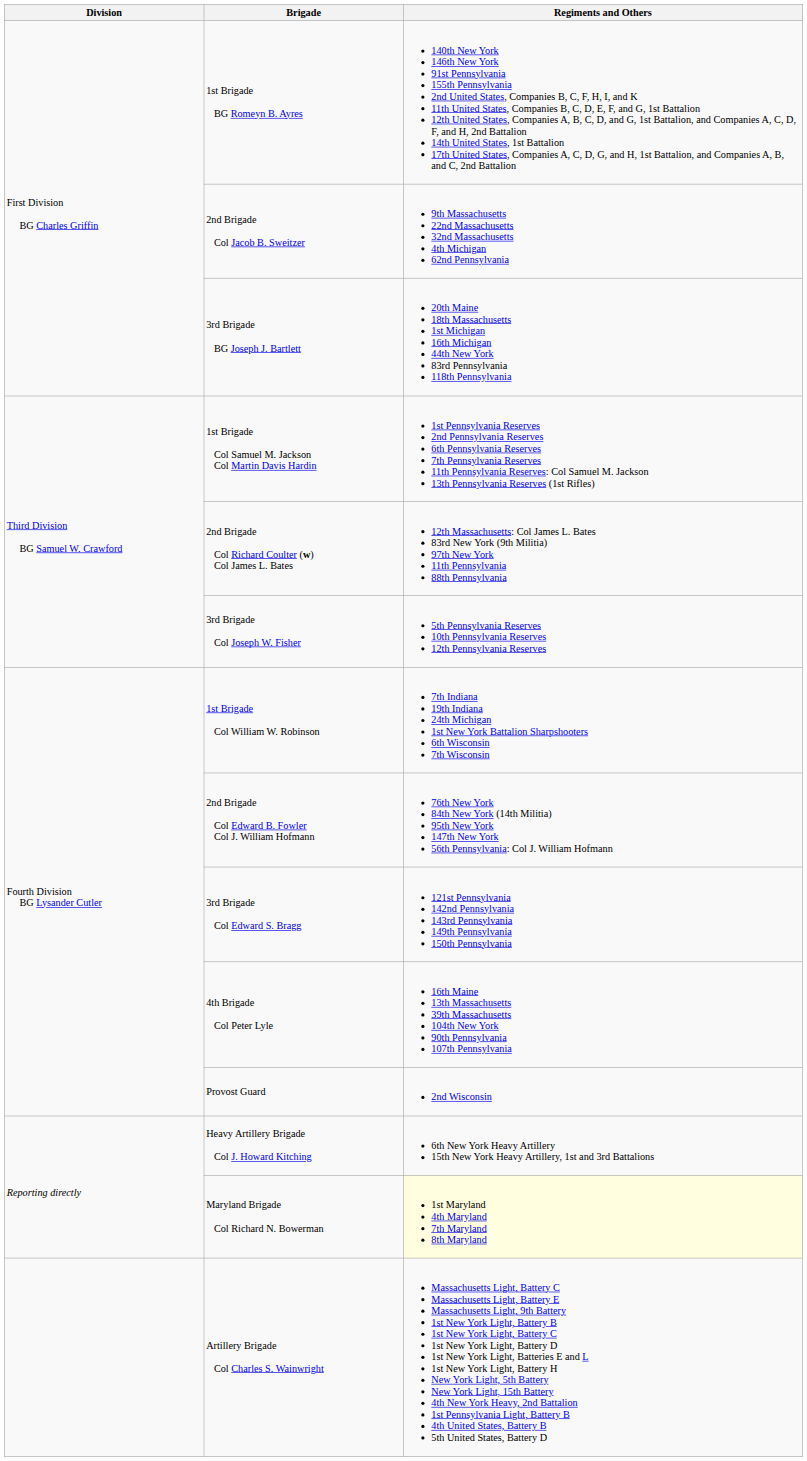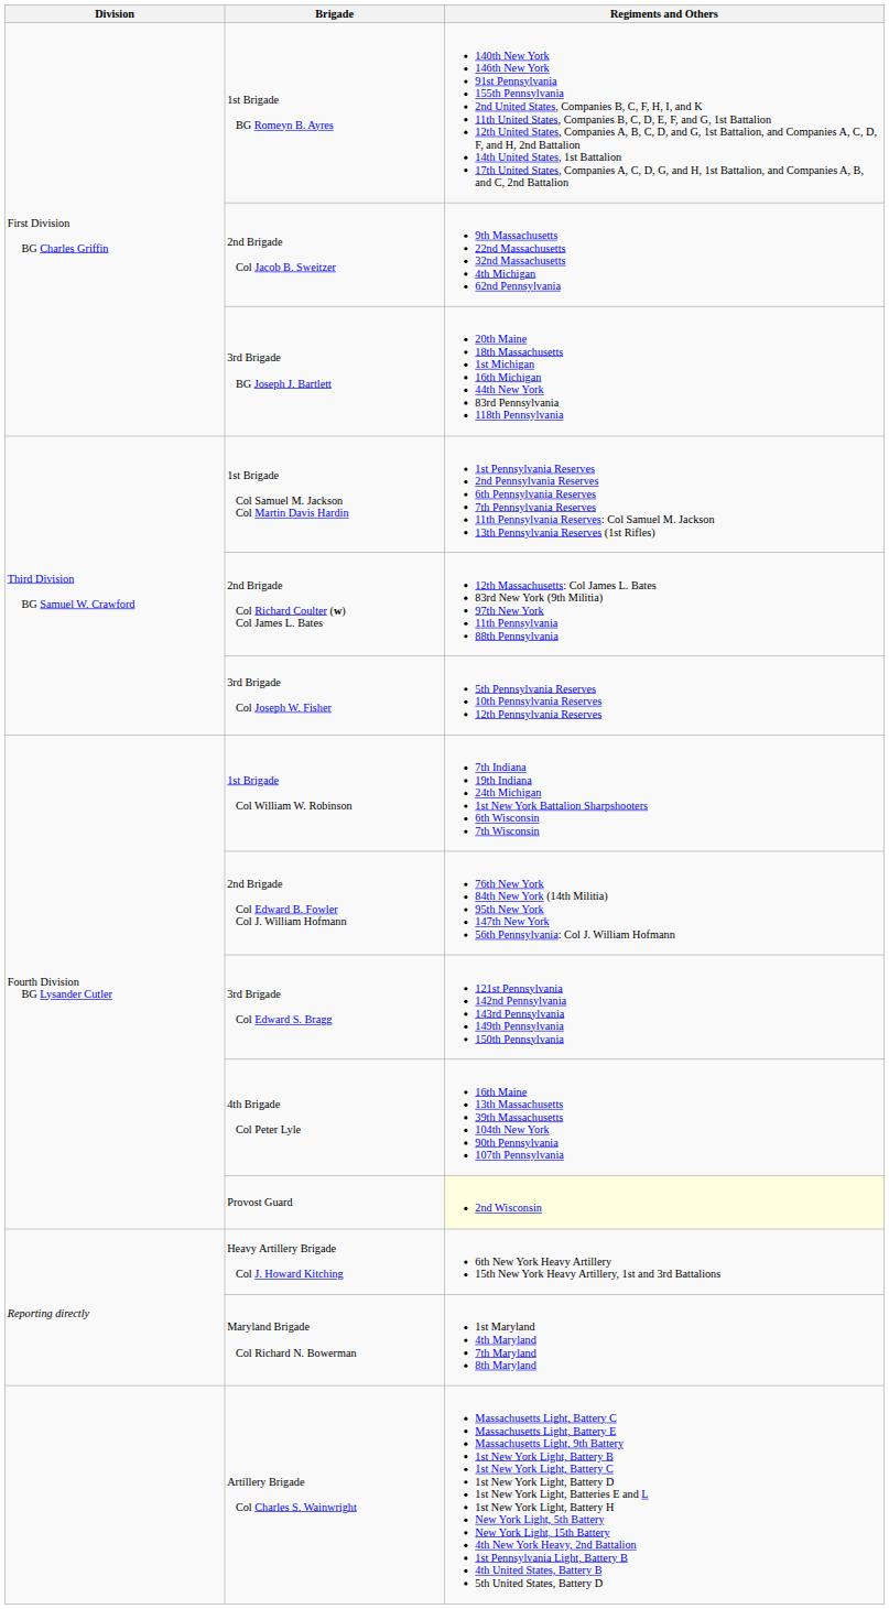Provost Guard | Regiments and Others: no background -> lightyellow background
Maryland Brigade Col Richard N. Bowerman | Regiments and Others: lightyellow background -> no background
